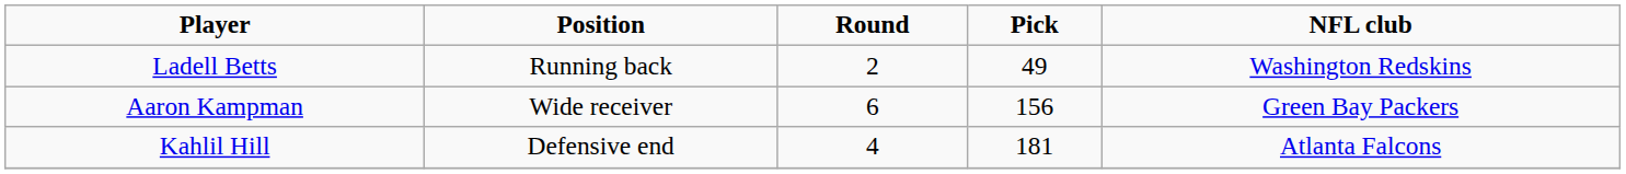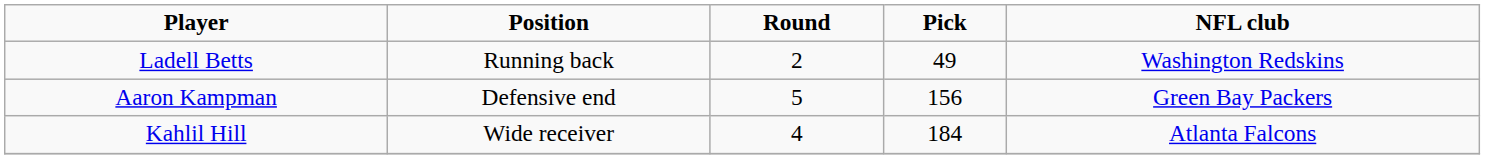Aaron Kampman | Position: Wide receiver -> Defensive end
Aaron Kampman | Round: 6 -> 5
Kahlil Hill | Position: Defensive end -> Wide receiver
Kahlil Hill | Pick: 181 -> 184
